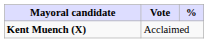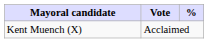Kent Muench (X) | Mayoral candidate: bold -> normal
